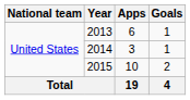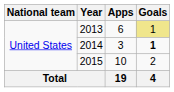2013 | Goals: no background -> khaki background
2014 | Goals: normal -> bold
